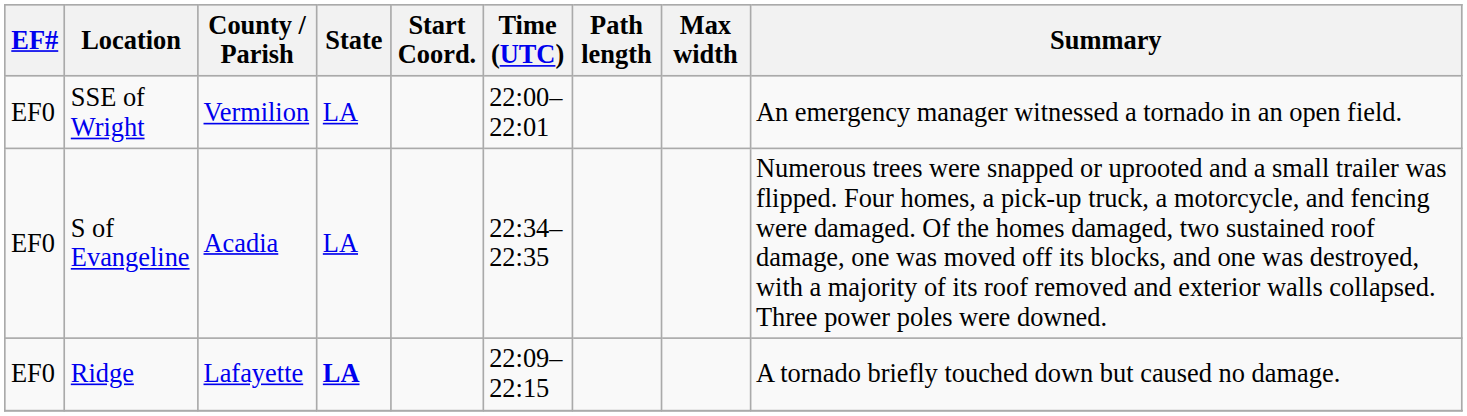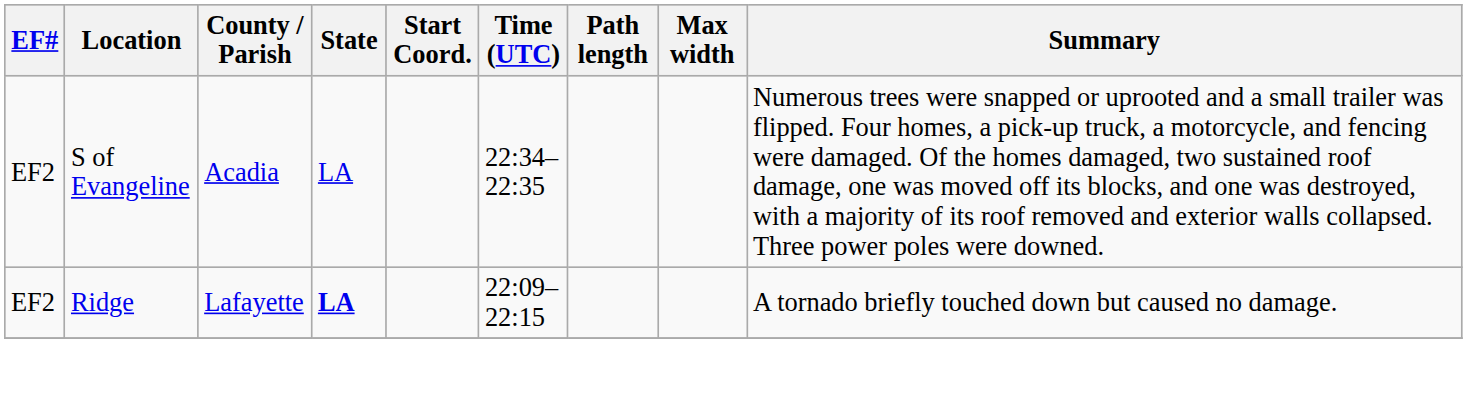- row: EF0 | SSE of Wright | Vermilion | LA | 22:00–22:01 | An emergency manager witnessed a tornado in an open field.
S of Evangeline | EF#: EF0 -> EF2
Ridge | EF#: EF0 -> EF2
